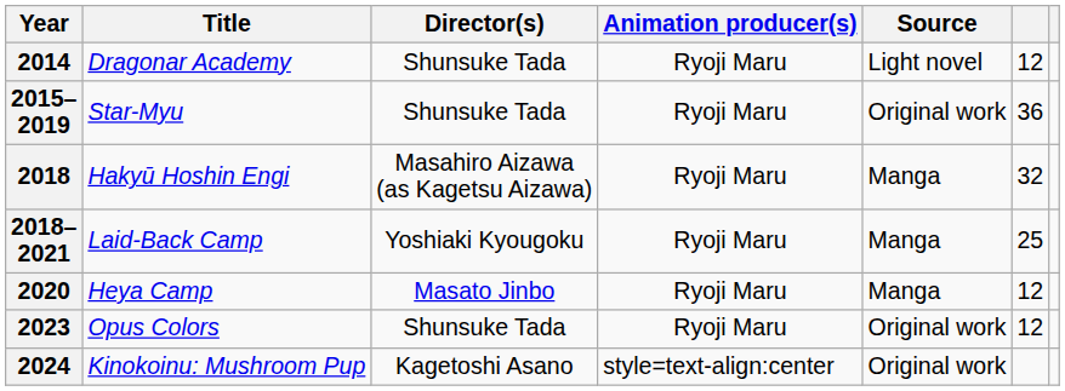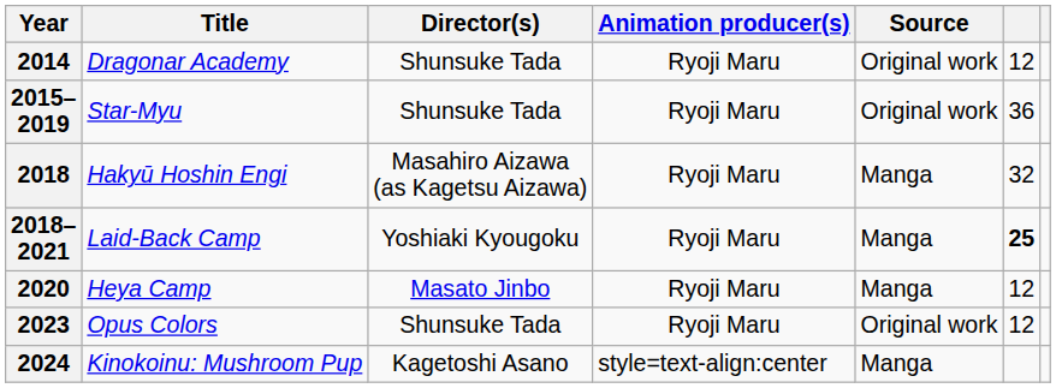2014 | Source: Light novel -> Original work
2018–2021 | column 6: normal -> bold
2024 | Source: Original work -> Manga
